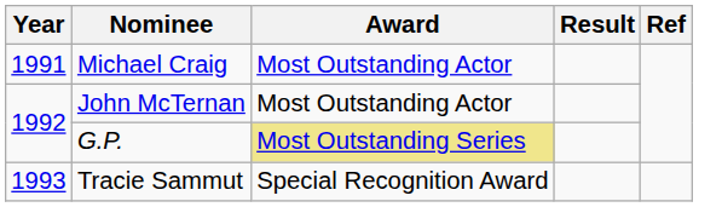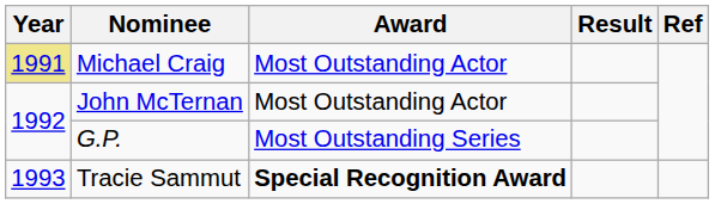Michael Craig | Year: no background -> khaki background
G.P. | Award: khaki background -> no background
Tracie Sammut | Award: normal -> bold
